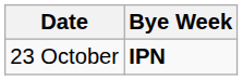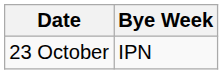23 October | Bye Week: bold -> normal
